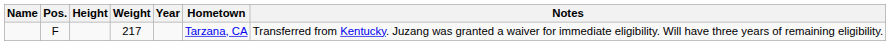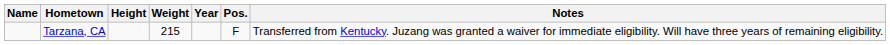columns swapped: Pos. <-> Hometown
row 2 | Weight: 217 -> 215
